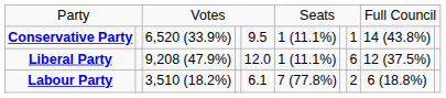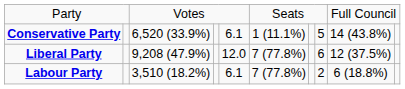Conservative Party | column 5: 9.5 -> 6.1
Conservative Party | column 8: 1 -> 5
Liberal Party | column 6: 1 (11.1%) -> 7 (77.8%)
